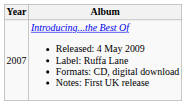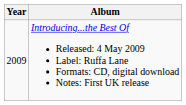row 2 | Year: 2007 -> 2009
